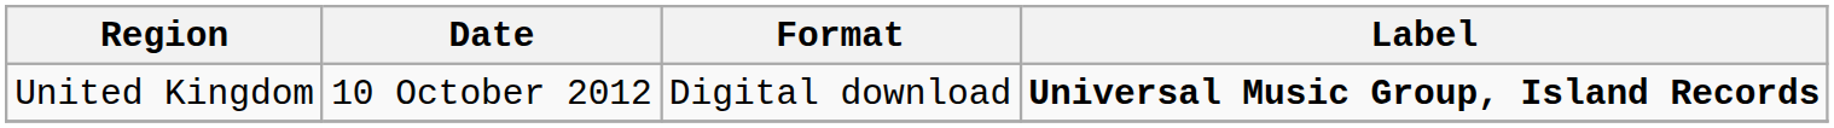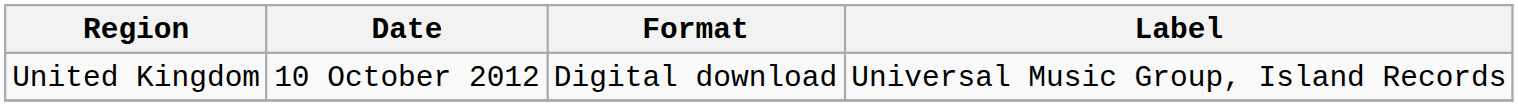United Kingdom | Label: bold -> normal
